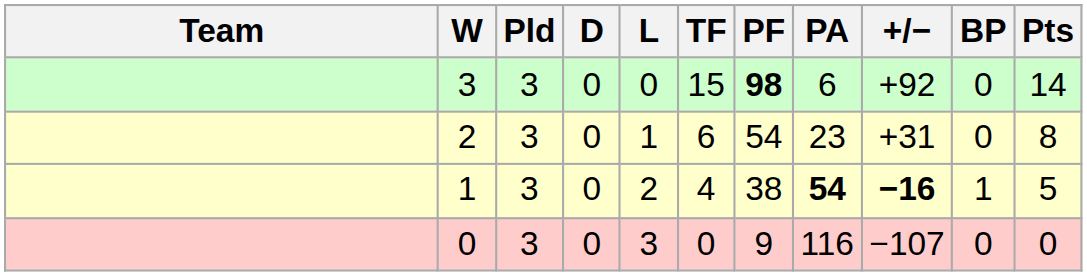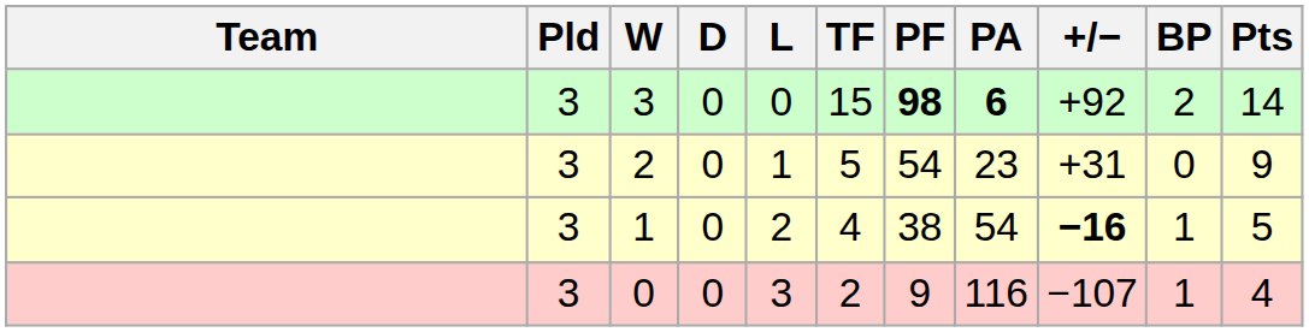columns swapped: Pld <-> W
row 2 | PA: normal -> bold
row 2 | BP: 0 -> 2
row 3 | TF: 6 -> 5
row 3 | Pts: 8 -> 9
row 4 | PA: bold -> normal
row 5 | TF: 0 -> 2
row 5 | BP: 0 -> 1
row 5 | Pts: 0 -> 4
